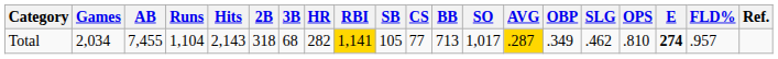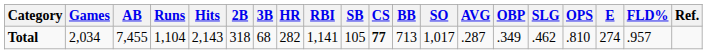row 2 | Category: normal -> bold
row 2 | RBI: gold background -> no background
row 2 | CS: normal -> bold
row 2 | AVG: gold background -> no background
row 2 | E: bold -> normal
